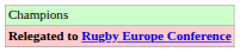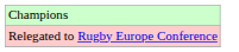row 2 | column 1: bold -> normal
